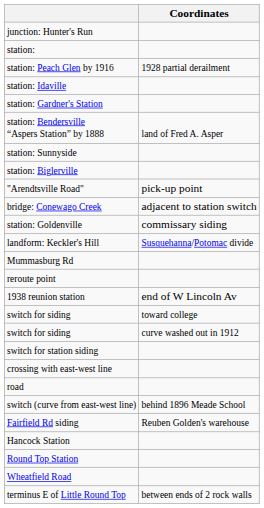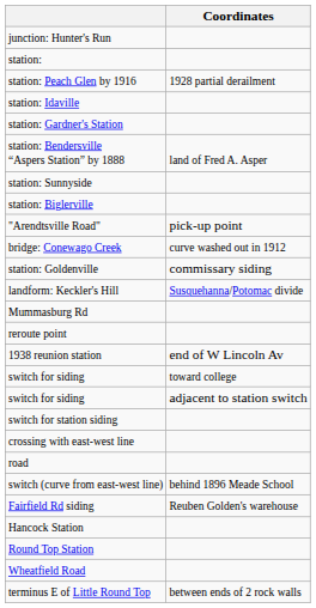row 11 | Coordinates: adjacent to station switch -> curve washed out in 1912
row 18 | Coordinates: curve washed out in 1912 -> adjacent to station switch
